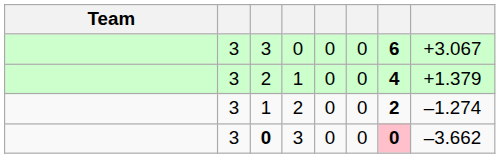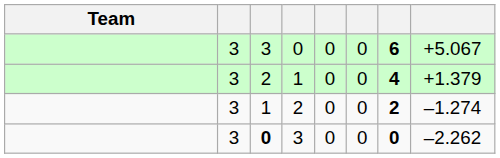row 2 | column 8: +3.067 -> +5.067
row 5 | column 7: pink background -> no background
row 5 | column 8: –3.662 -> –2.262
